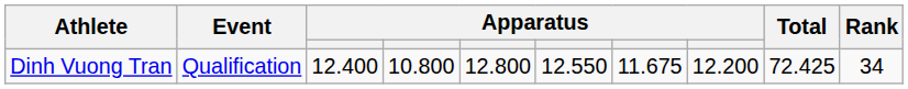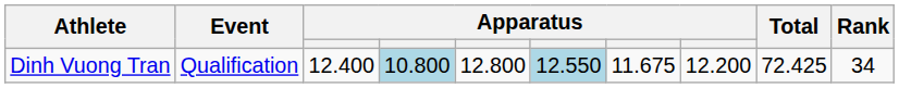Dinh Vuong Tran | column 4: no background -> lightblue background
Dinh Vuong Tran | column 6: no background -> lightblue background
